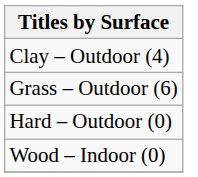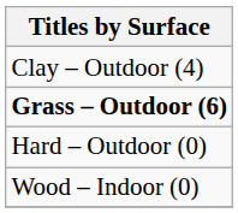row 3 | column 1: normal -> bold
